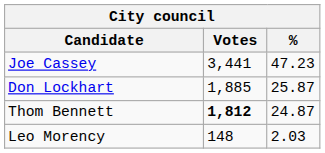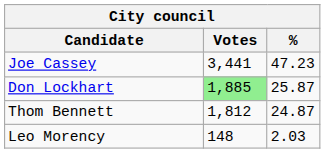Don Lockhart | Votes: no background -> lightgreen background
Thom Bennett | Votes: bold -> normal
